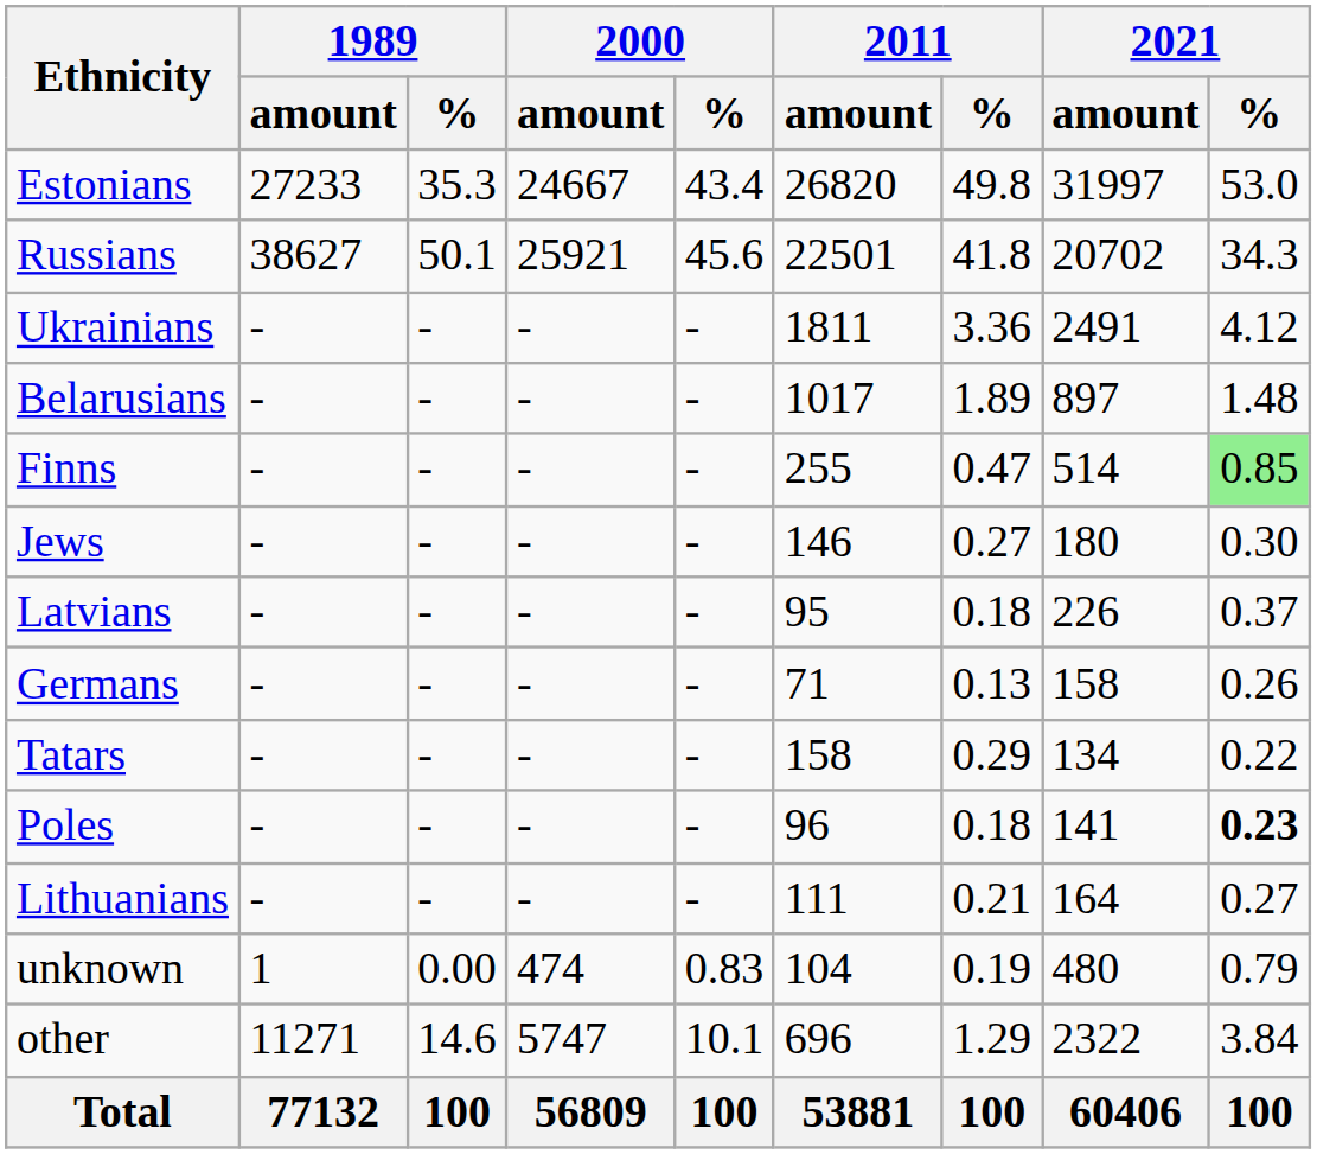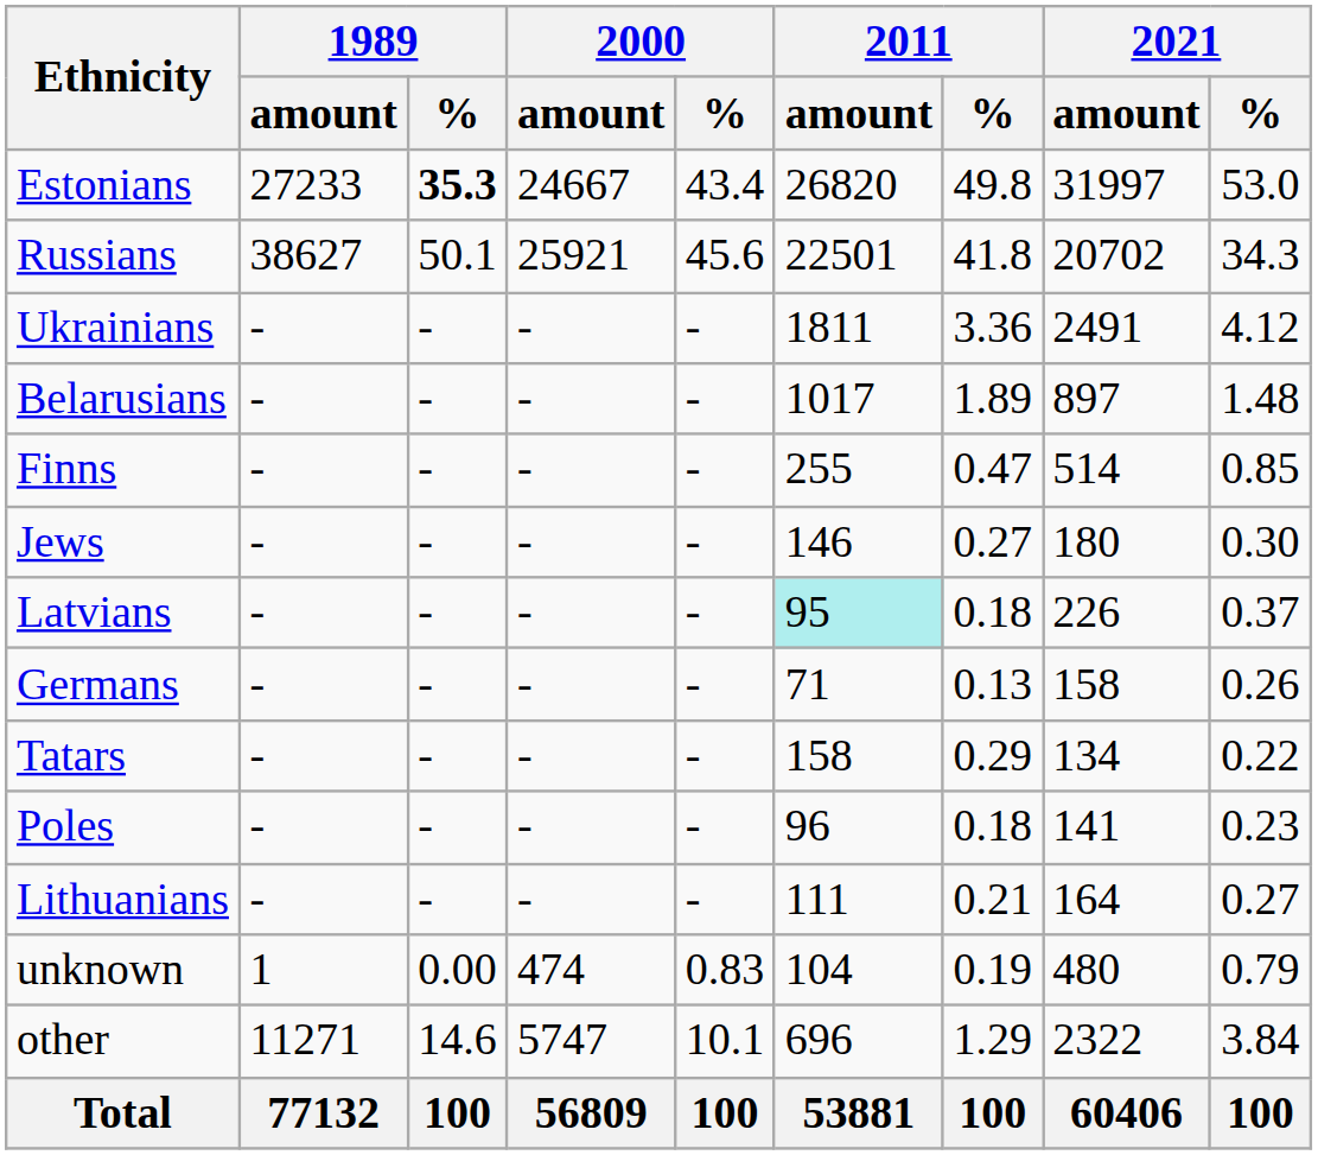Estonians | 1989 / %: normal -> bold
Finns | 2021 / %: lightgreen background -> no background
Latvians | 2011 / amount: no background -> paleturquoise background
Poles | 2021 / %: bold -> normal
